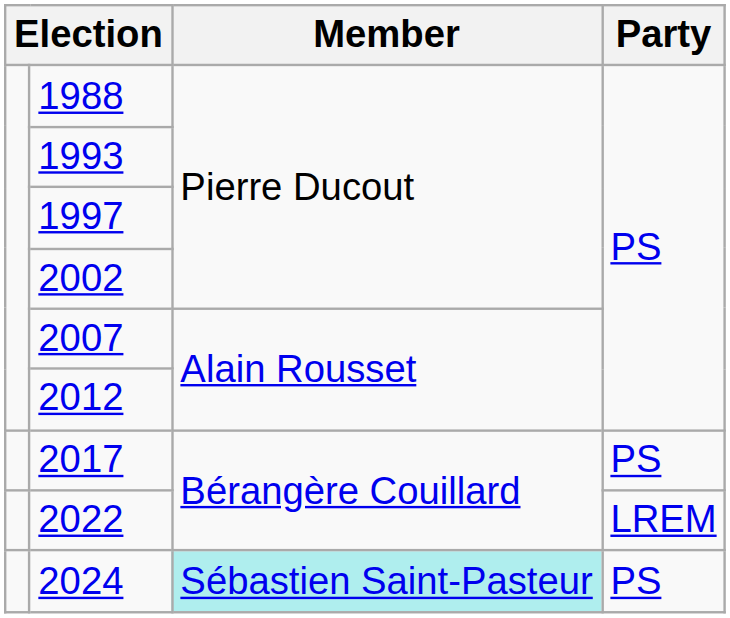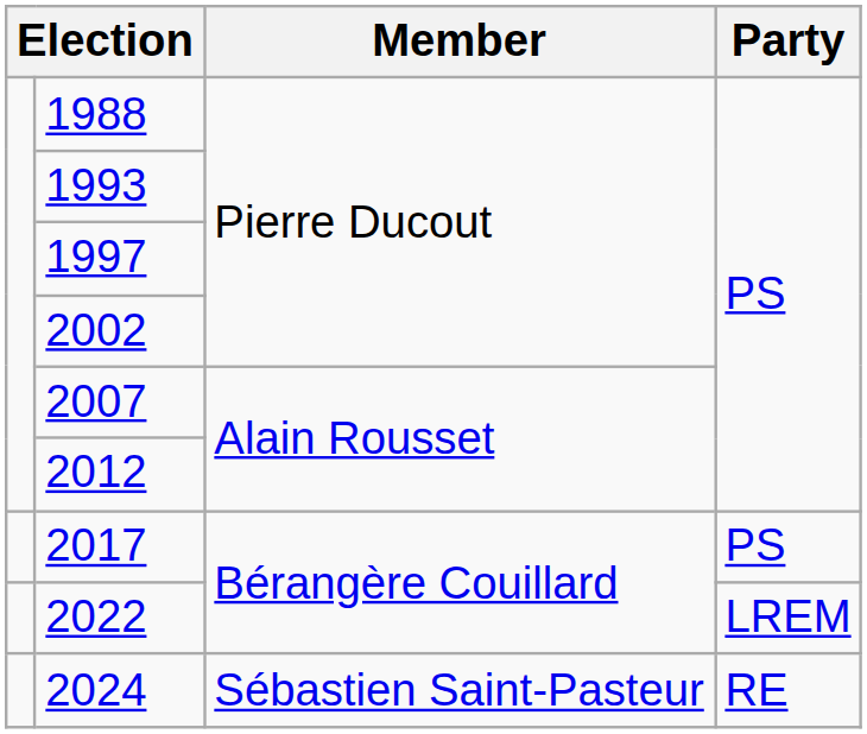2024 | Member: paleturquoise background -> no background
2024 | Party: PS -> RE
